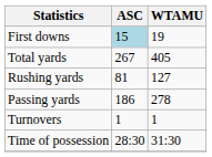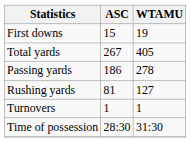First downs | ASC: lightblue background -> no background
rows swapped: Rushing yards <-> Passing yards
